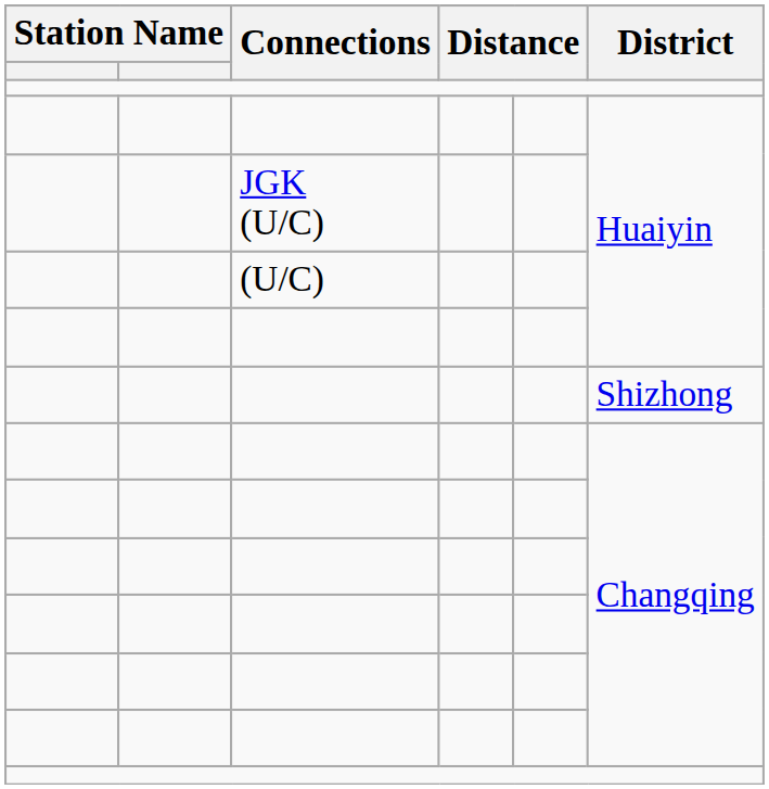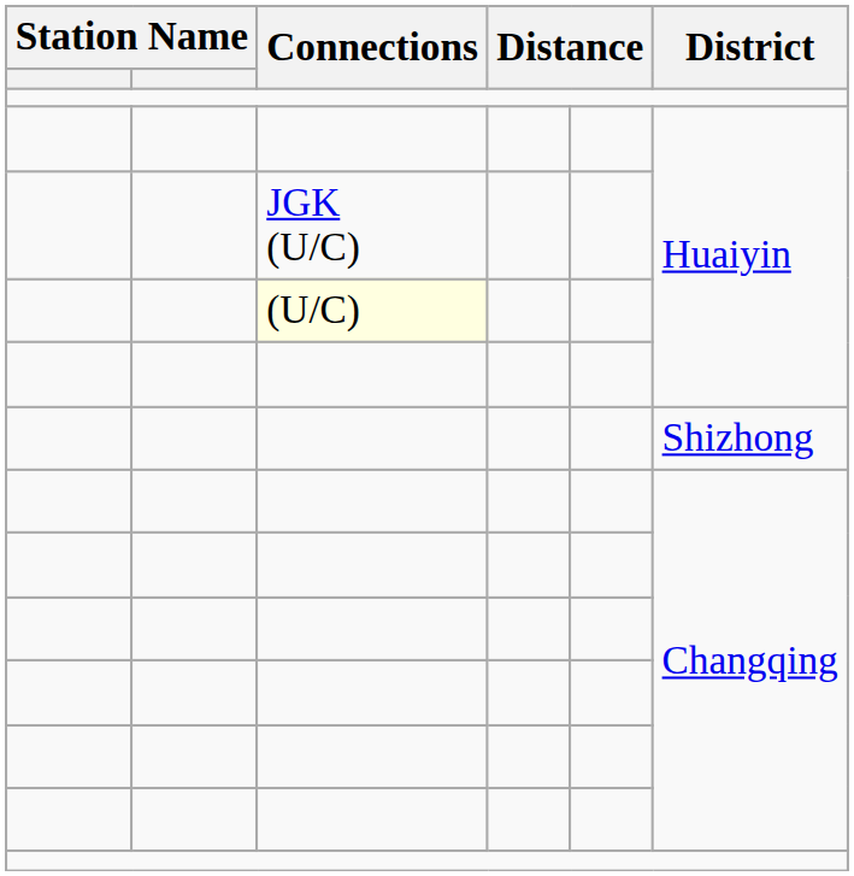(U/C) | Connections: no background -> lightyellow background
